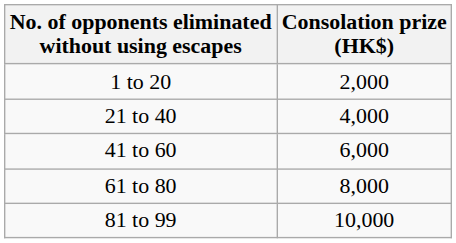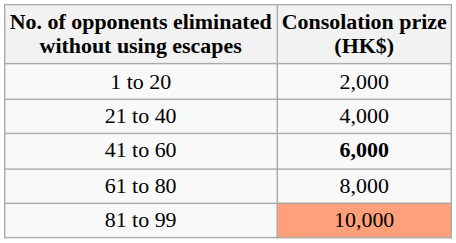41 to 60 | Consolation prize (HK$): normal -> bold
81 to 99 | Consolation prize (HK$): no background -> lightsalmon background
